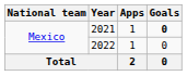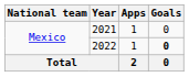2021 | Goals: bold -> normal
2022 | Goals: normal -> bold
